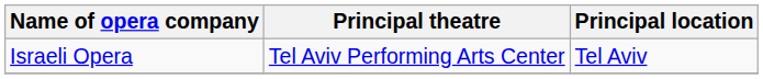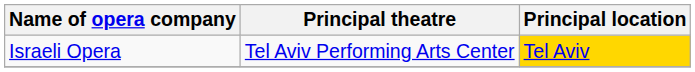Israeli Opera | Principal location: no background -> gold background
